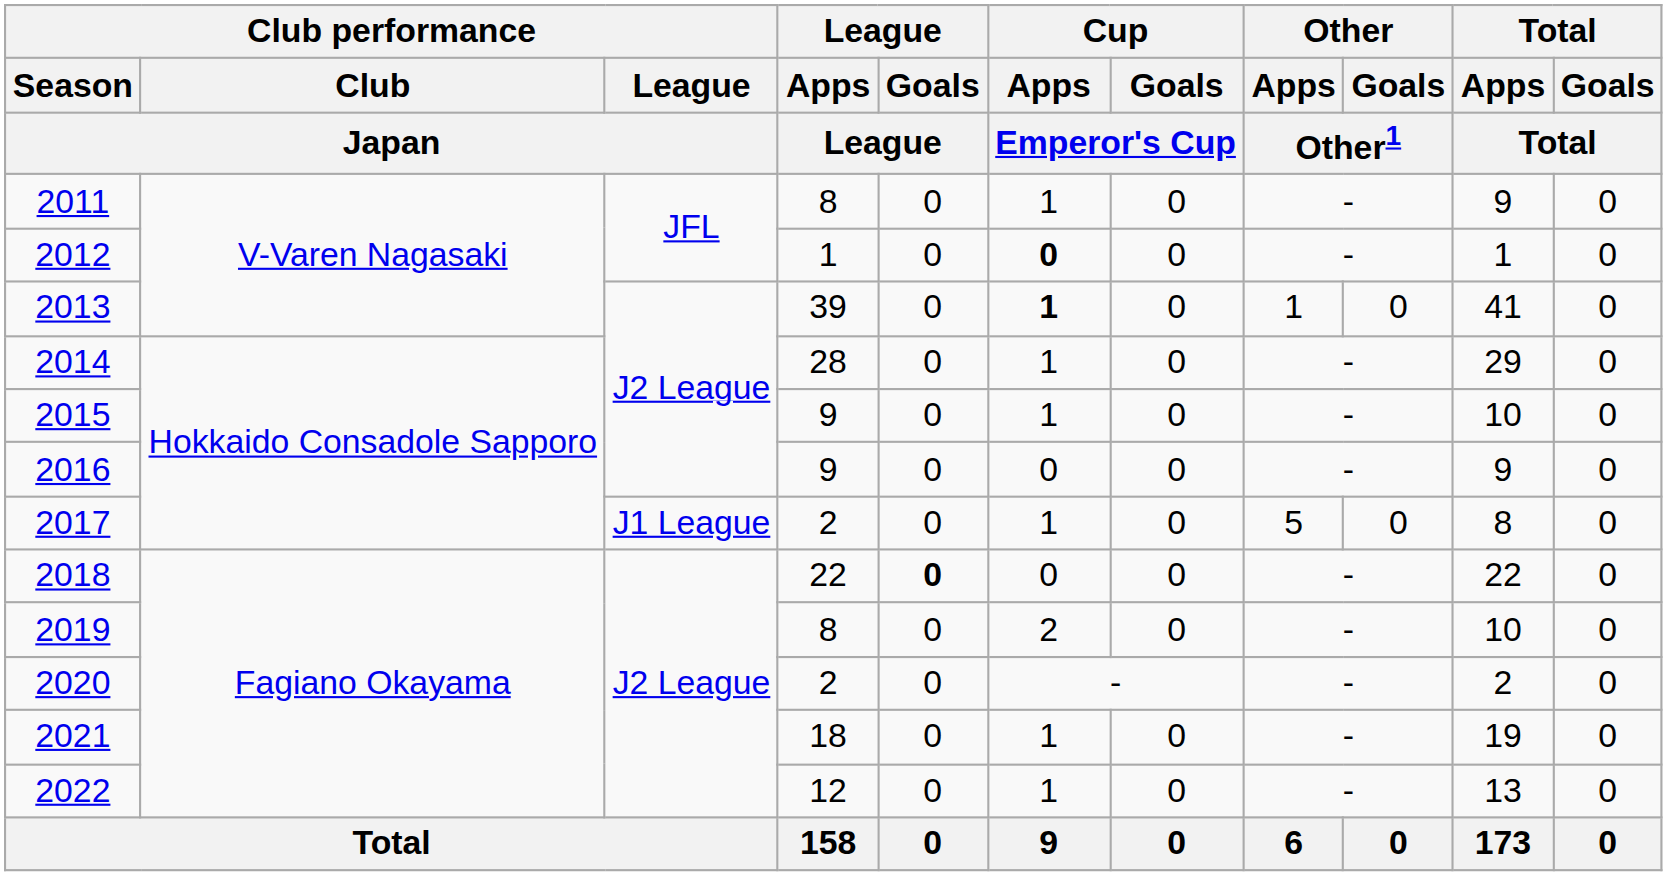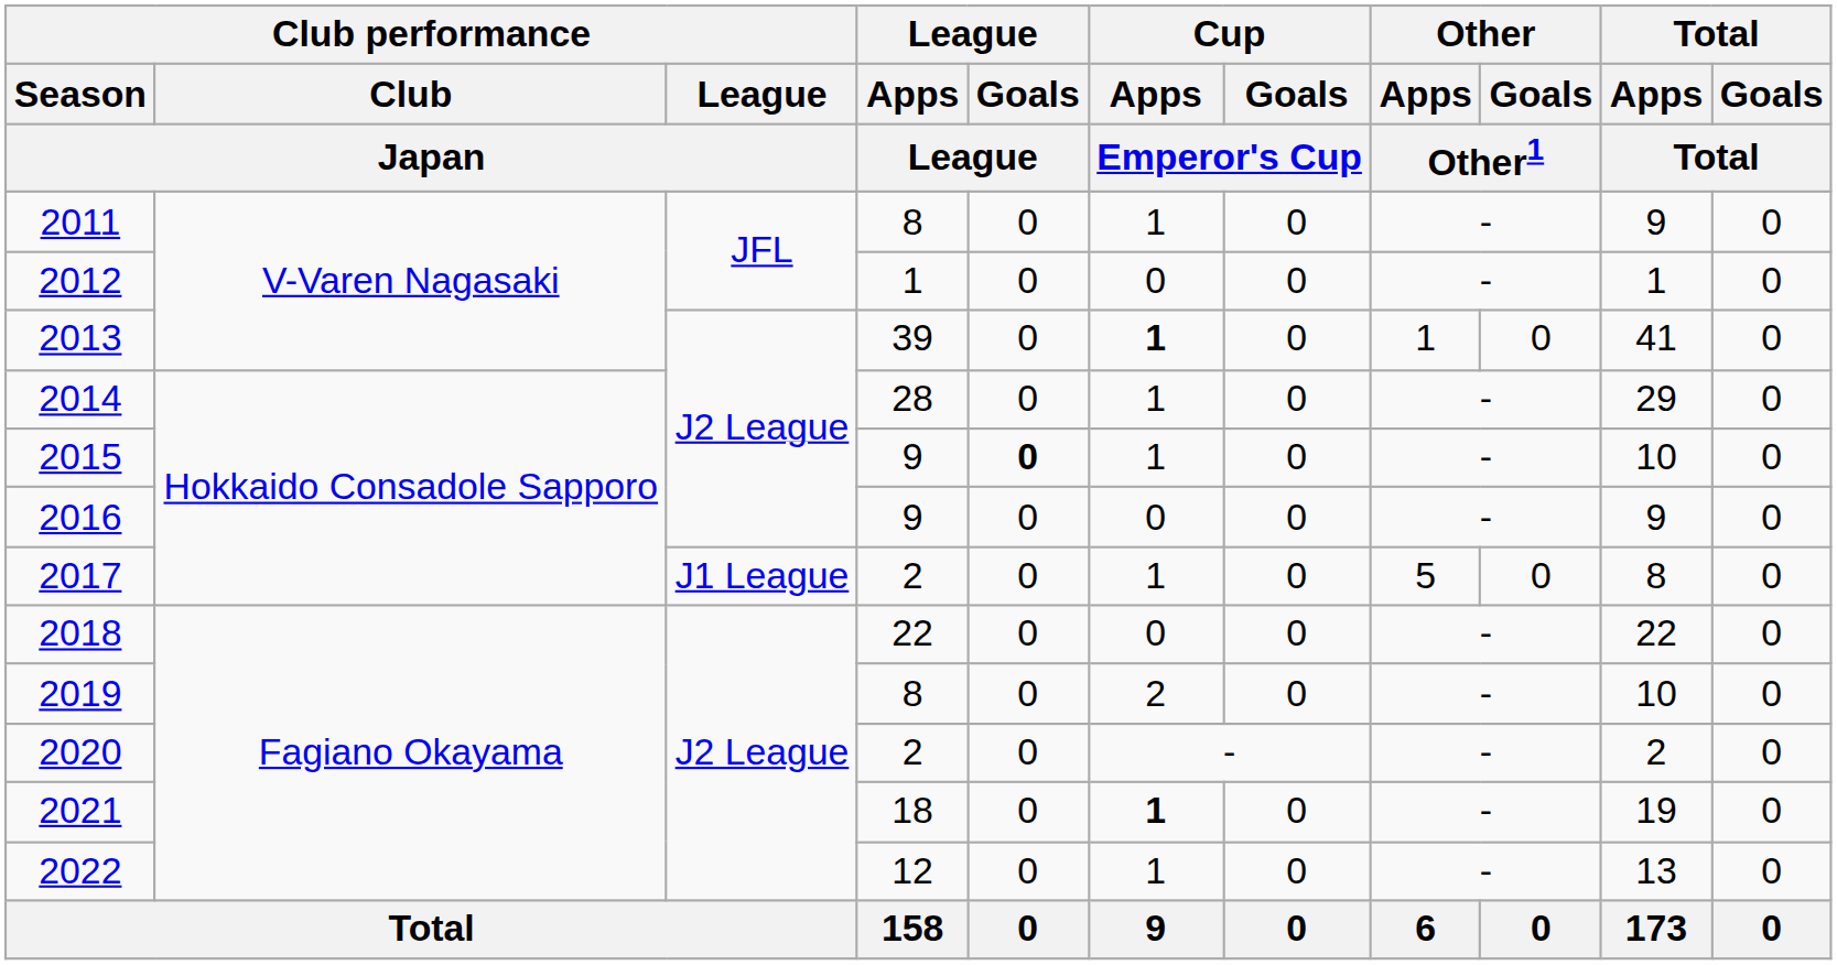2012 | Cup / Apps / Emperor's Cup: bold -> normal
2015 | League / Goals / League: normal -> bold
2018 | League / Goals / League: bold -> normal
2021 | Cup / Apps / Emperor's Cup: normal -> bold
